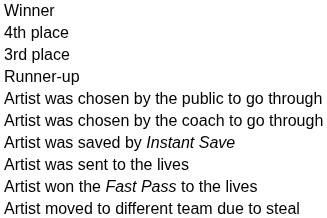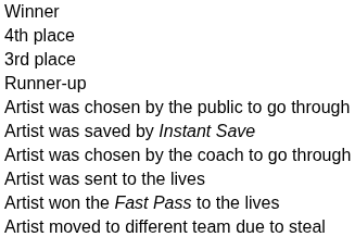row 6 | column 1: Artist was chosen by the coach to go through -> Artist was saved by Instant Save
row 7 | column 1: Artist was saved by Instant Save -> Artist was chosen by the coach to go through
